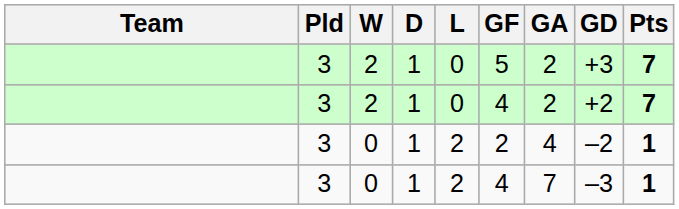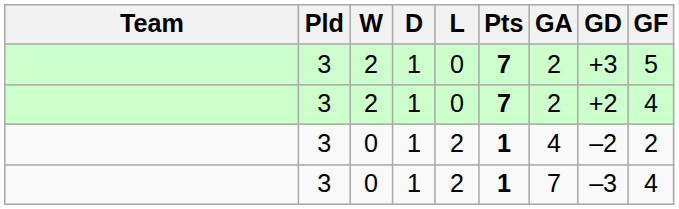columns swapped: GF <-> Pts
